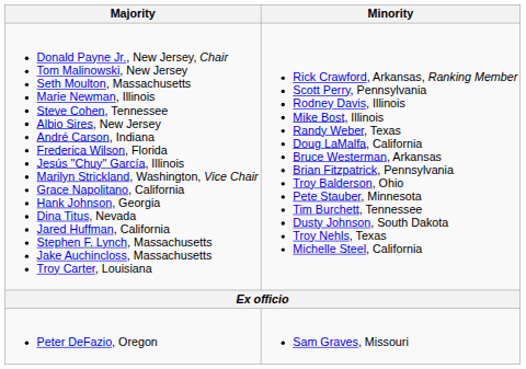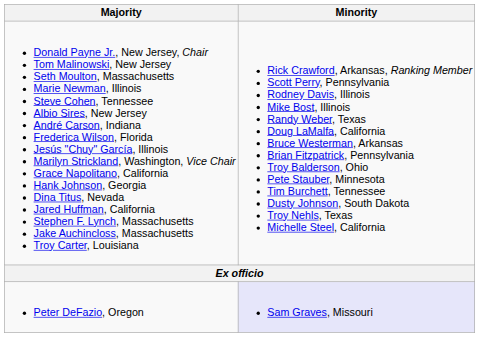Peter DeFazio, Oregon | Minority: no background -> lavender background
